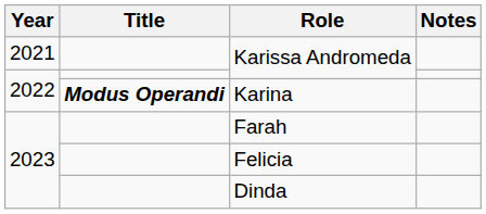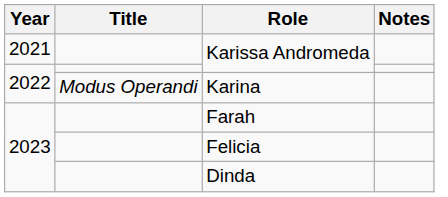Karina | Title: bold -> normal
